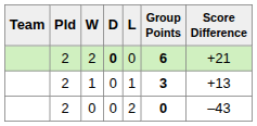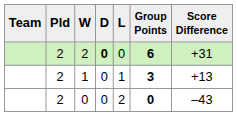row 2 | Score Difference: +21 -> +31
